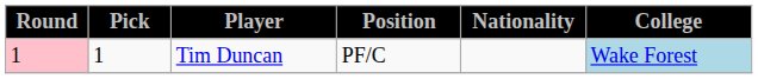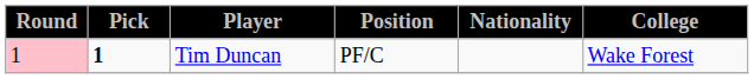Tim Duncan | Pick: normal -> bold
Tim Duncan | College: lightblue background -> no background
